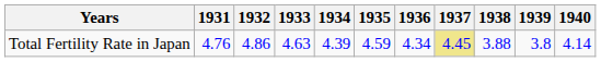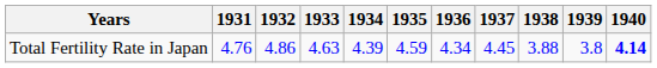row 2 | 1937: khaki background -> no background
row 2 | 1940: normal -> bold
